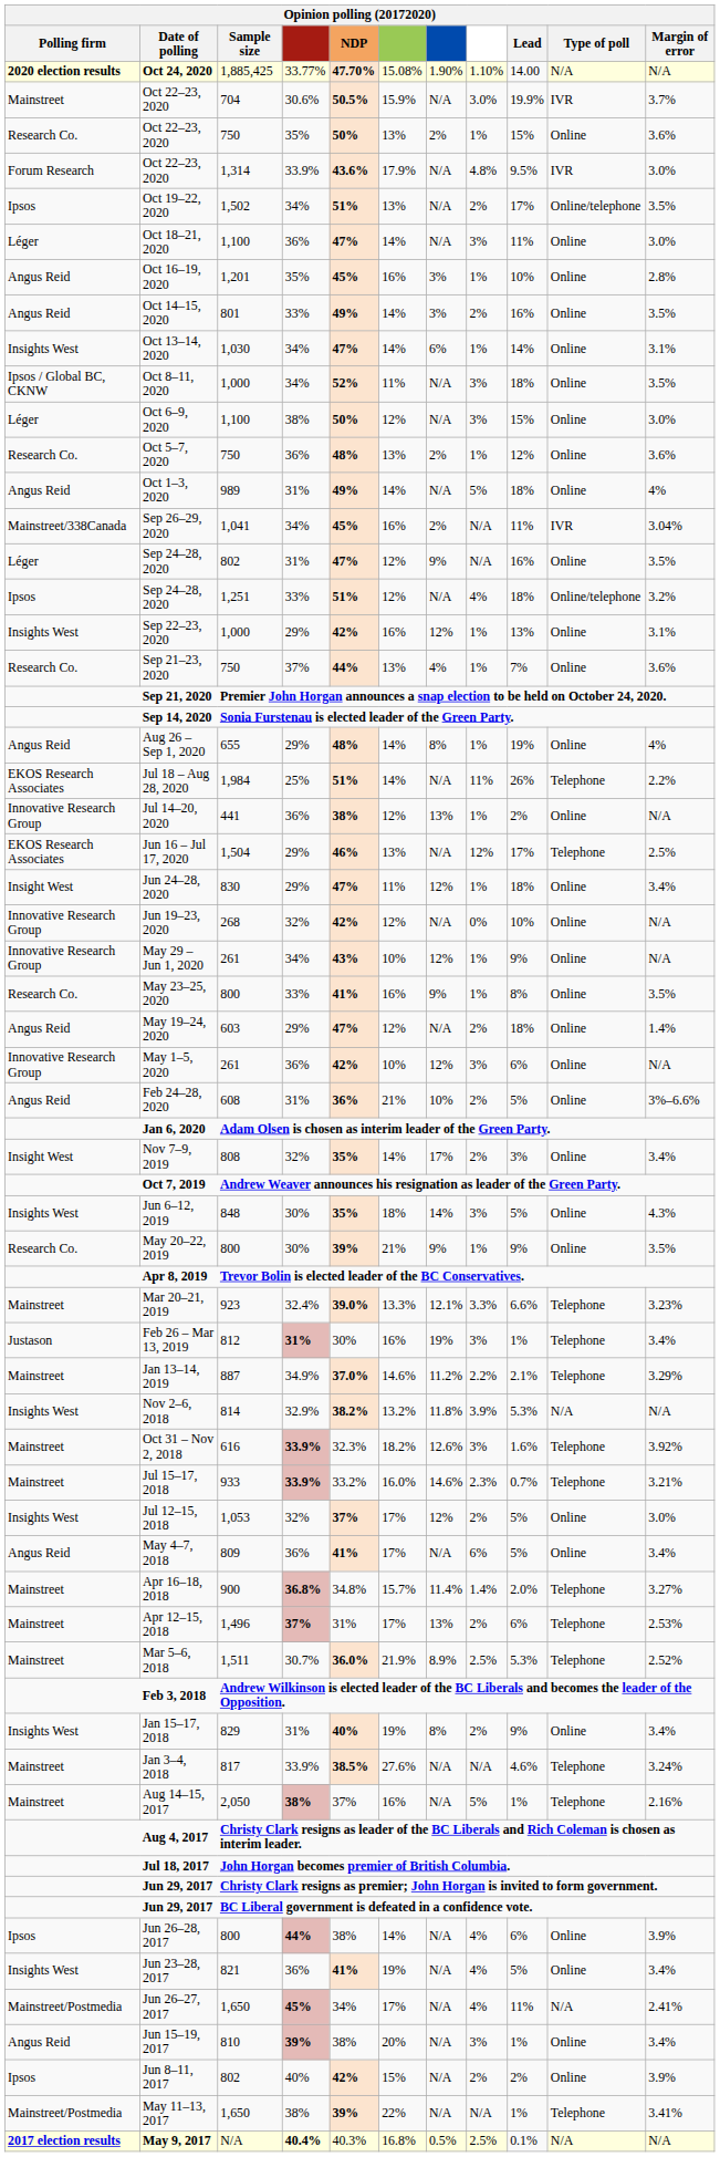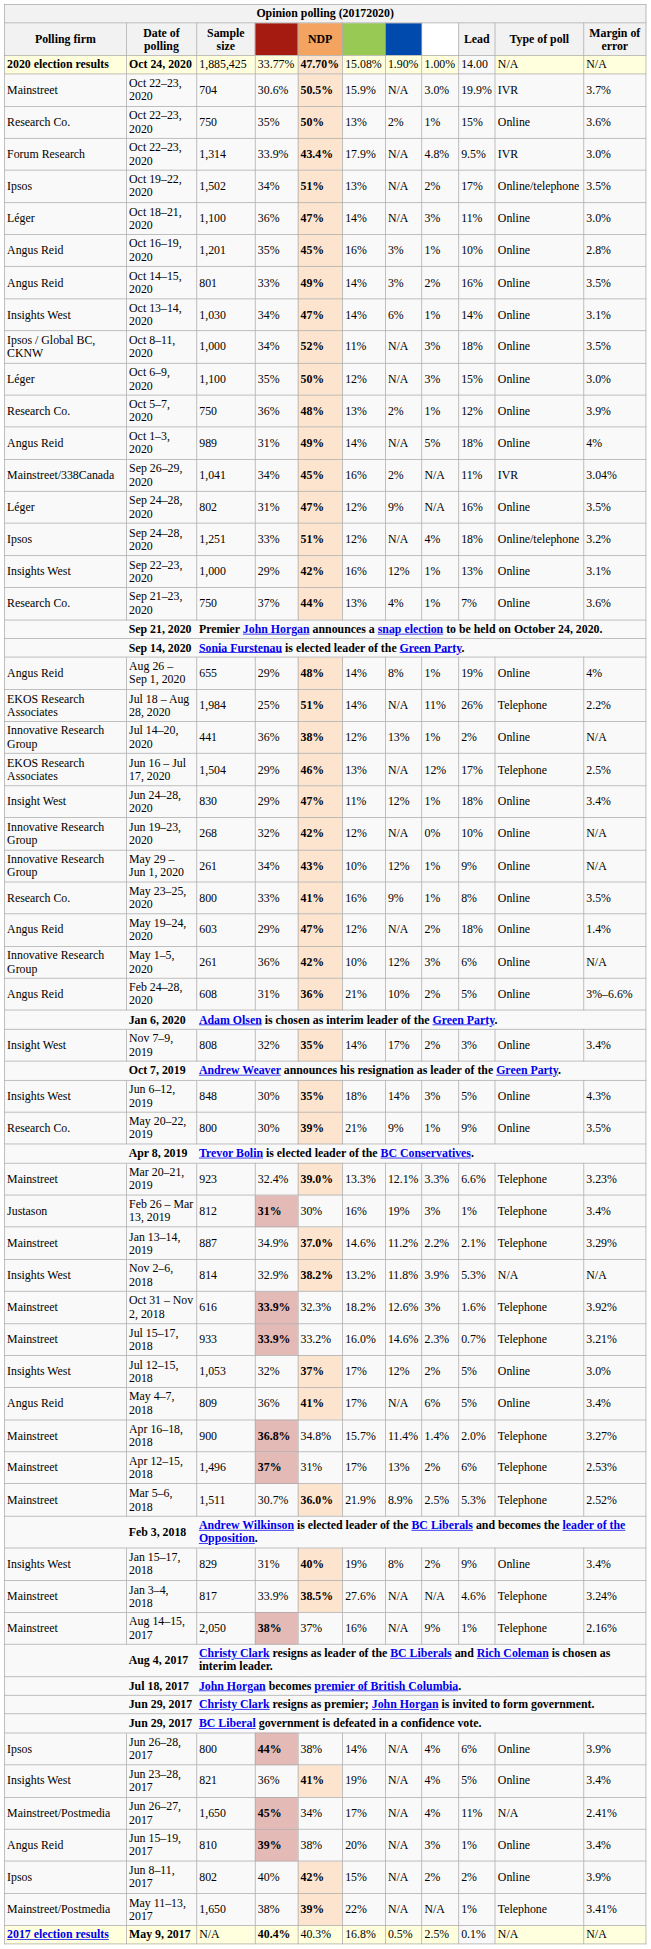Oct 24, 2020 | column 8: 1.10% -> 1.00%
Oct 22–23, 2020 / 1,314 | NDP: 43.6% -> 43.4%
Oct 6–9, 2020 | column 4: 38% -> 35%
Oct 5–7, 2020 | Margin of error: 3.6% -> 3.9%
Aug 14–15, 2017 | column 8: 5% -> 9%
